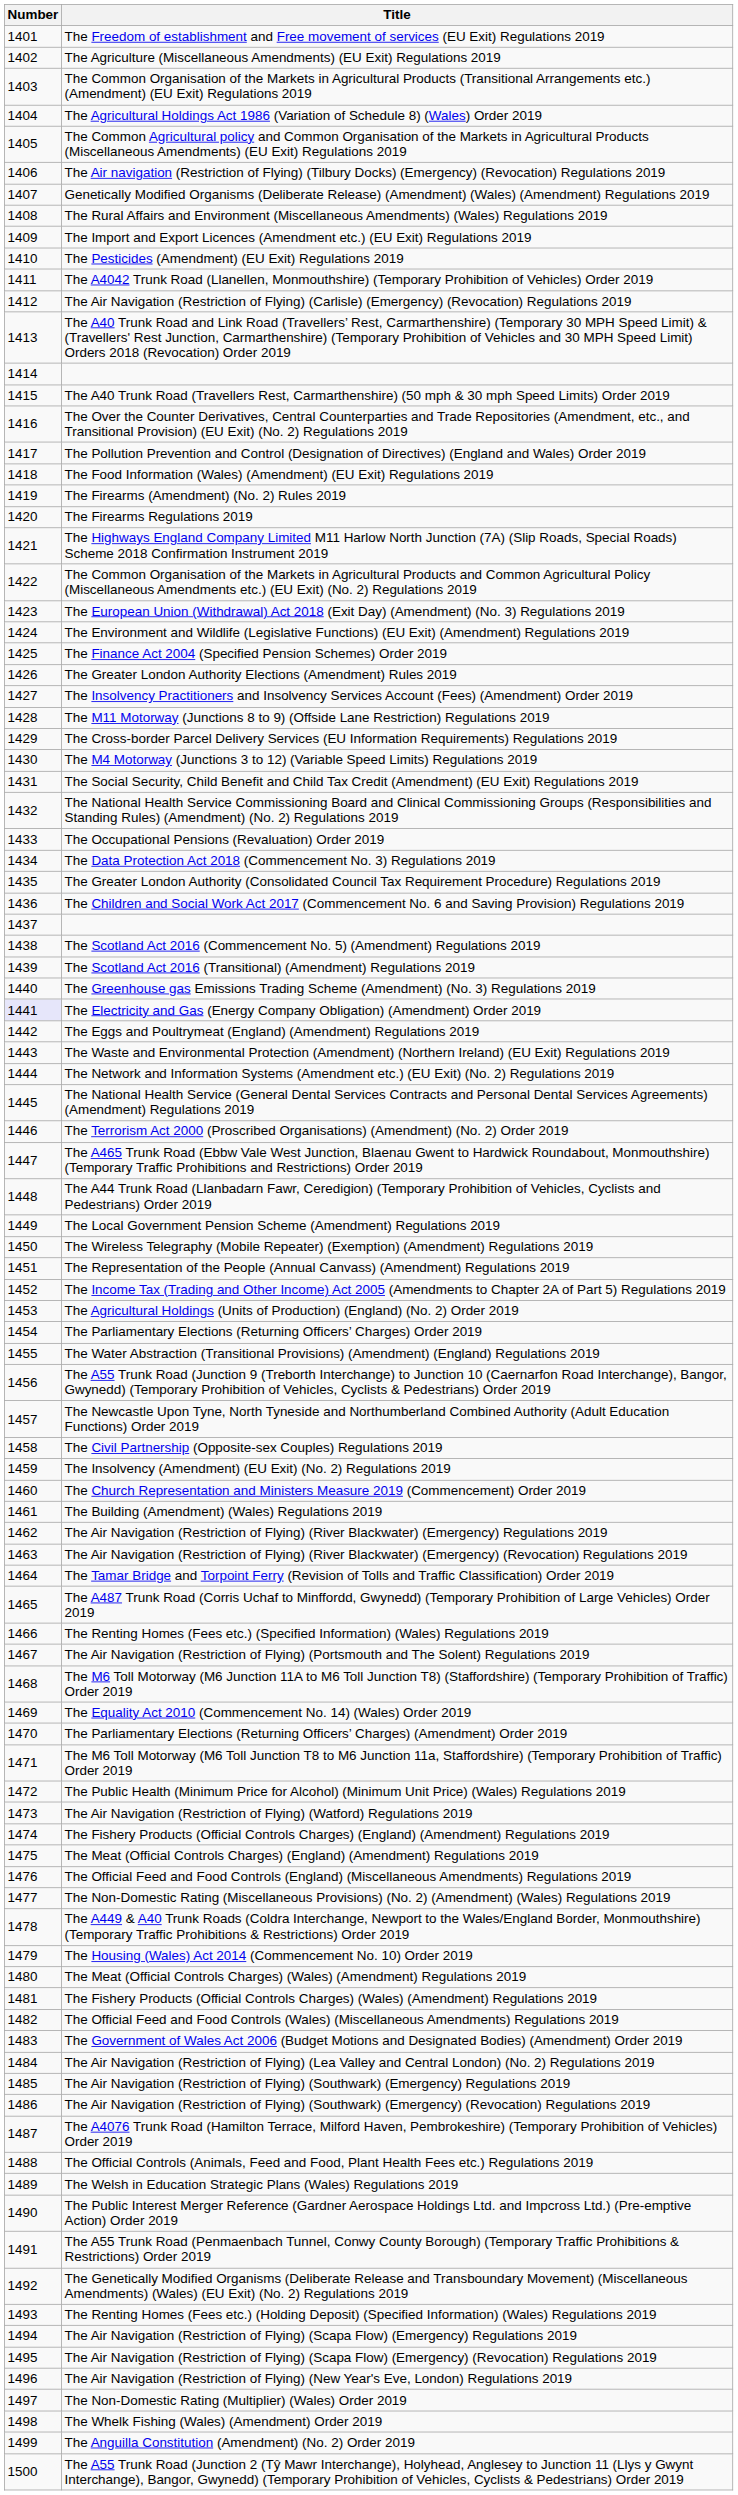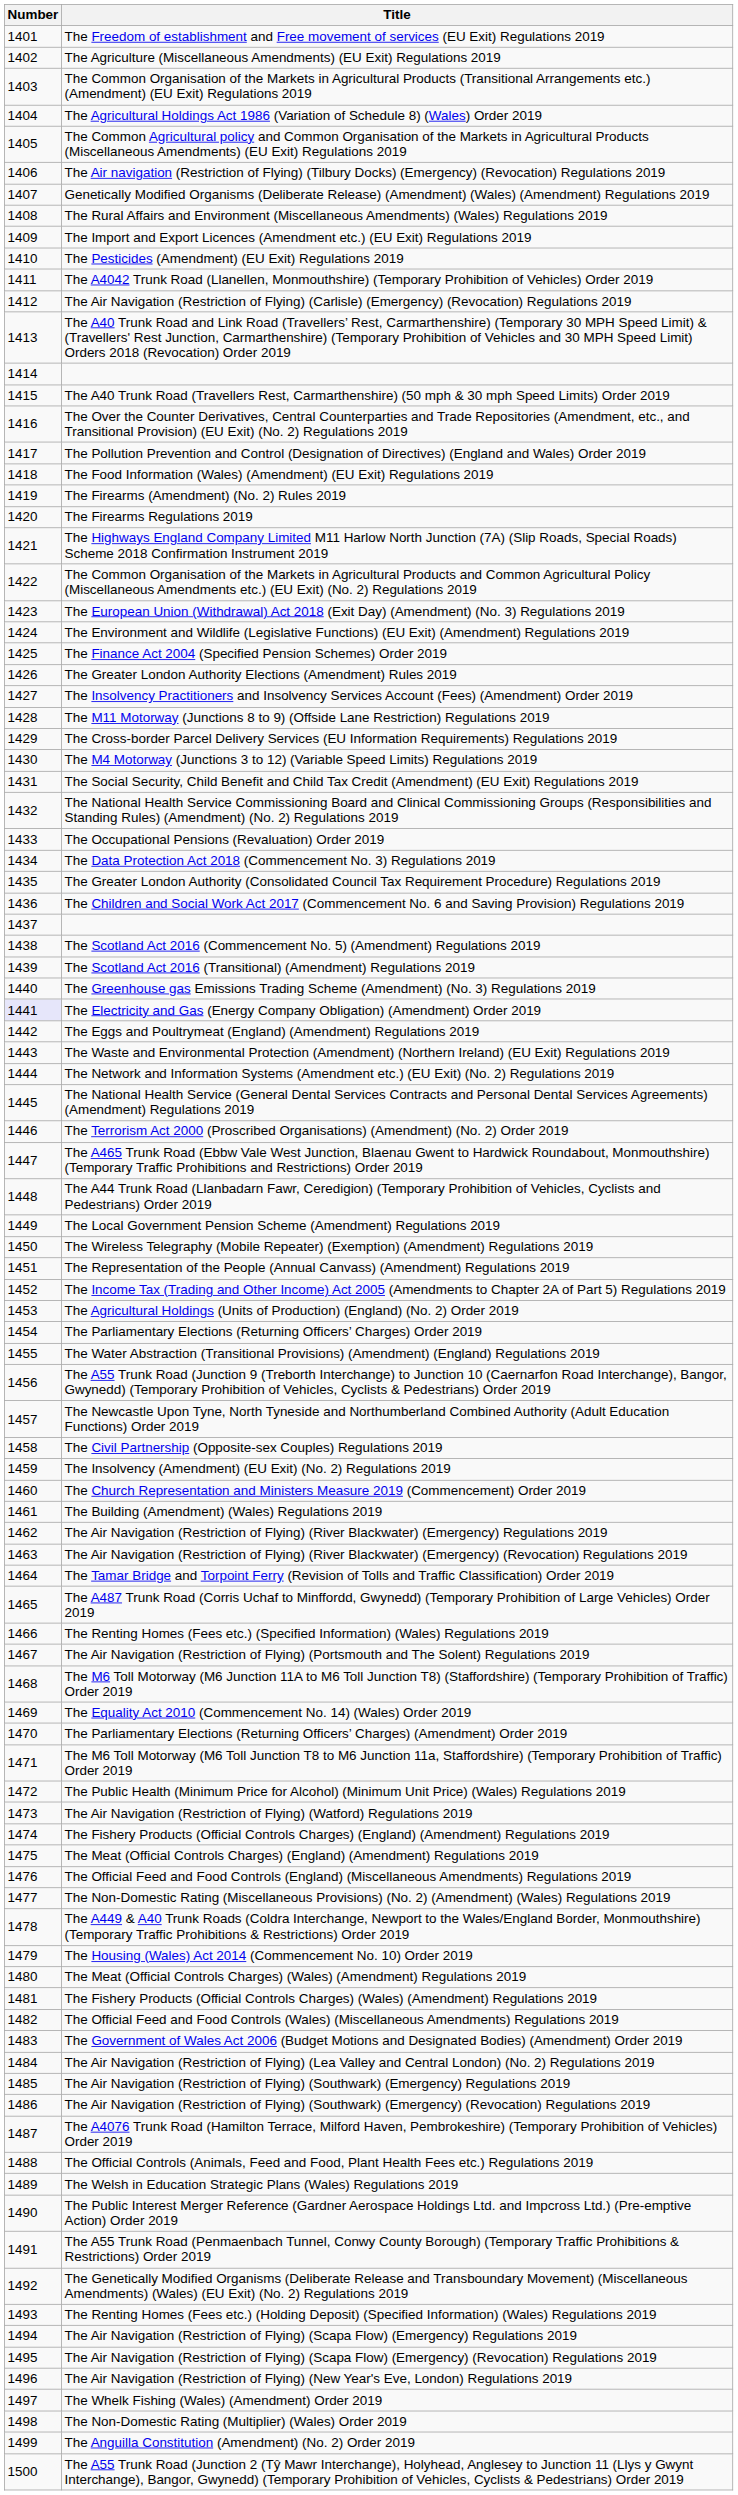row 98 | Title: The Non-Domestic Rating (Multiplier) (Wales) Order 2019 -> The Whelk Fishing (Wales) (Amendment) Order 2019
row 99 | Title: The Whelk Fishing (Wales) (Amendment) Order 2019 -> The Non-Domestic Rating (Multiplier) (Wales) Order 2019
